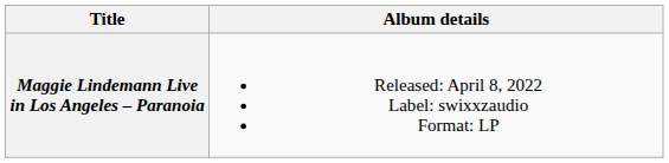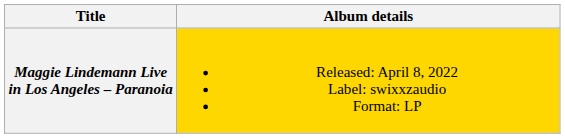Maggie Lindemann Live in Los Angeles – Paranoia | Album details: no background -> gold background
